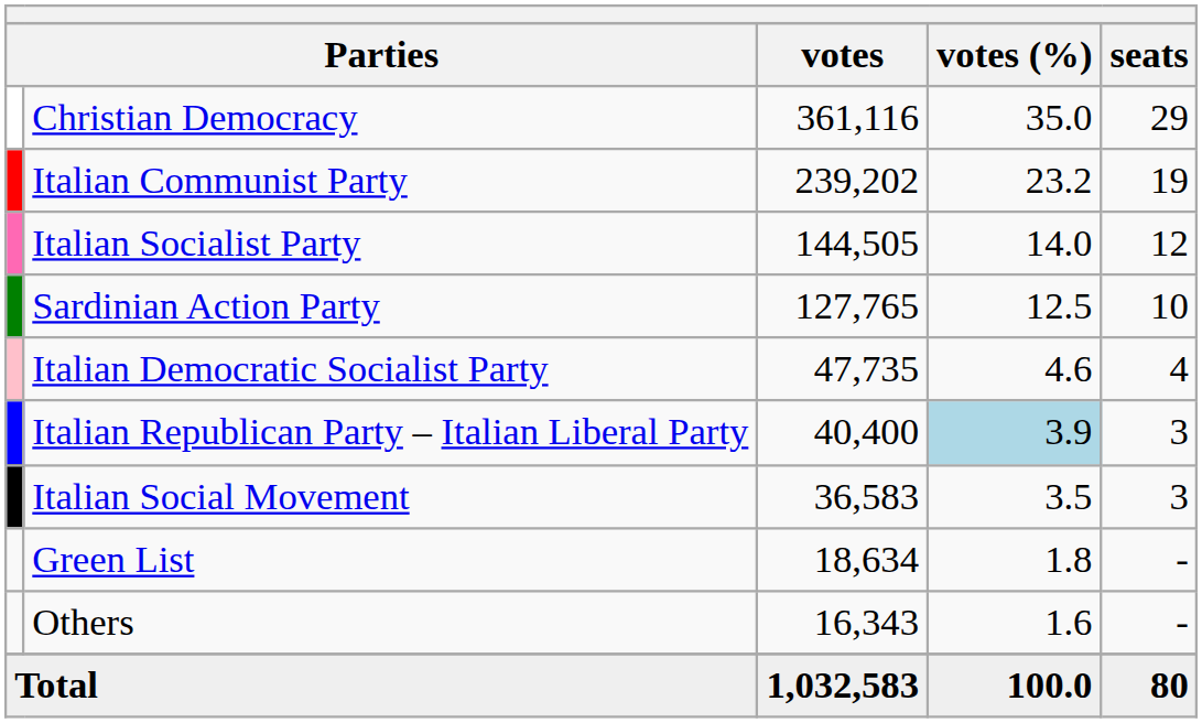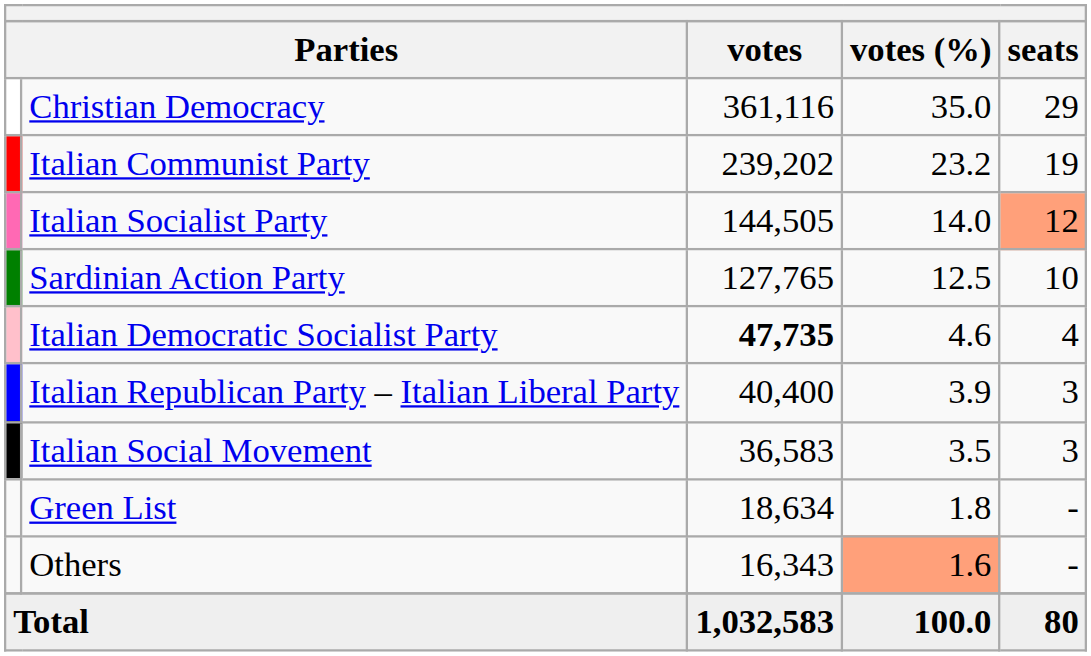Italian Socialist Party | seats: no background -> lightsalmon background
Italian Democratic Socialist Party | votes: normal -> bold
Italian Republican Party – Italian Liberal Party | votes (%): lightblue background -> no background
Others | votes (%): no background -> lightsalmon background
